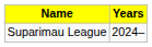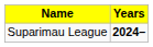Suparimau League | Years: normal -> bold
